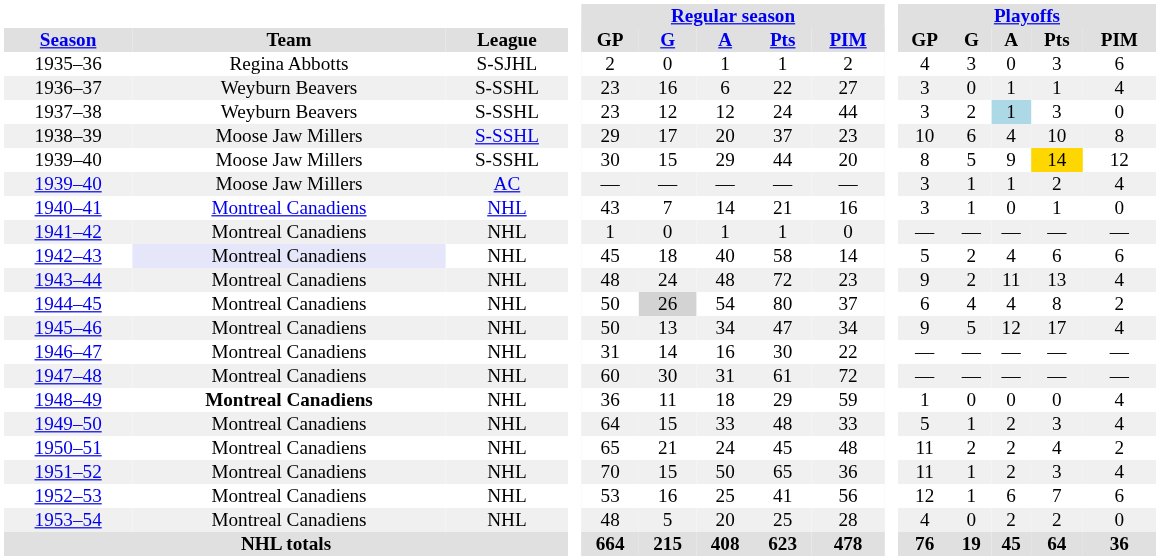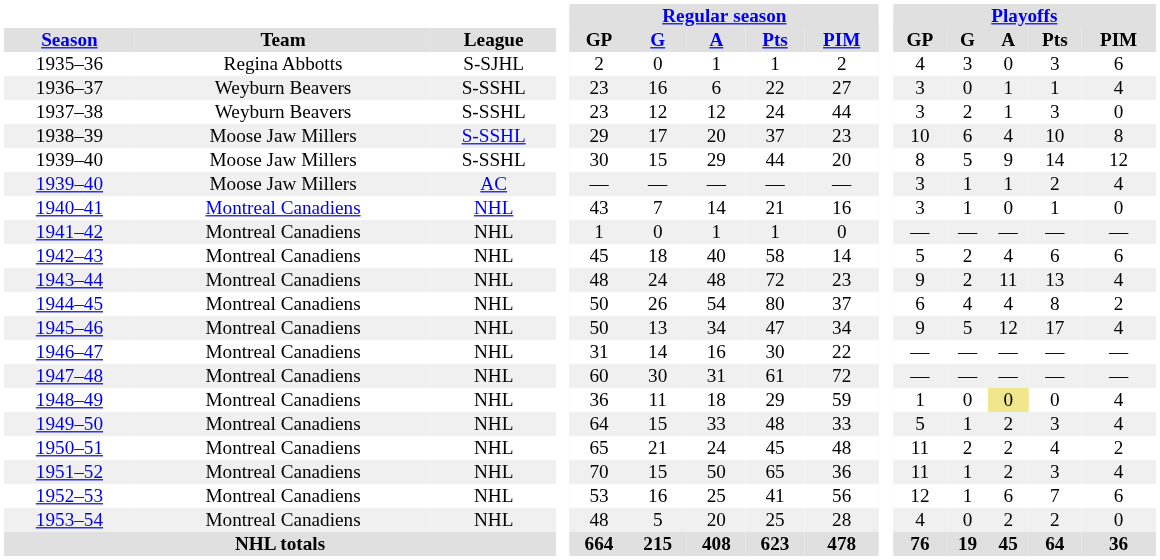1937–38 | Playoffs / A: lightblue background -> no background
1939–40 / S-SSHL | Playoffs / Pts: gold background -> no background
1942–43 | Team: lavender background -> no background
1944–45 | Regular season / G: lightgrey background -> no background
1948–49 | Team: bold -> normal
1948–49 | Playoffs / A: no background -> khaki background
